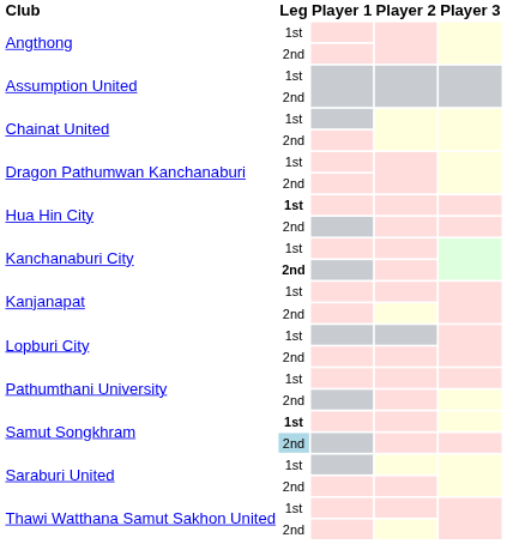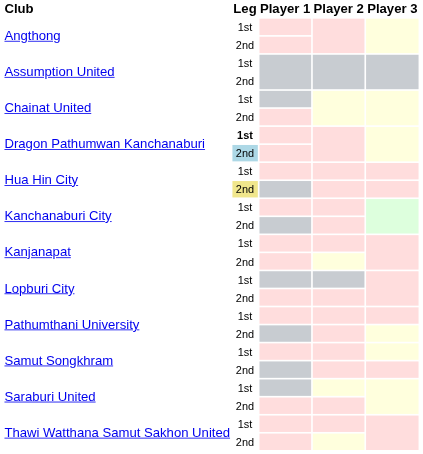Dragon Pathumwan Kanchanaburi / 1st | Leg: normal -> bold
Dragon Pathumwan Kanchanaburi / 2nd | Leg: no background -> lightblue background
Hua Hin City / 1st | Leg: bold -> normal
Hua Hin City / 2nd | Leg: no background -> khaki background
Kanchanaburi City / 2nd | Leg: bold -> normal
Samut Songkhram / 1st | Leg: bold -> normal
Samut Songkhram / 2nd | Leg: lightblue background -> no background
